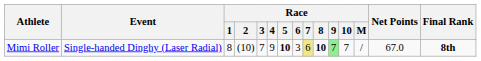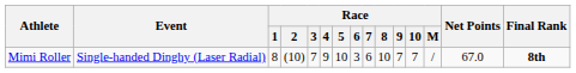Mimi Roller | Race / 5: bold -> normal
Mimi Roller | Race / 7: khaki background -> no background
Mimi Roller | Race / 8: bold -> normal
Mimi Roller | Race / 9: lightgreen background -> no background
